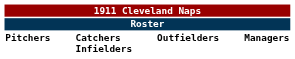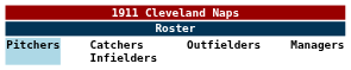Pitchers | column 1: no background -> lightblue background
